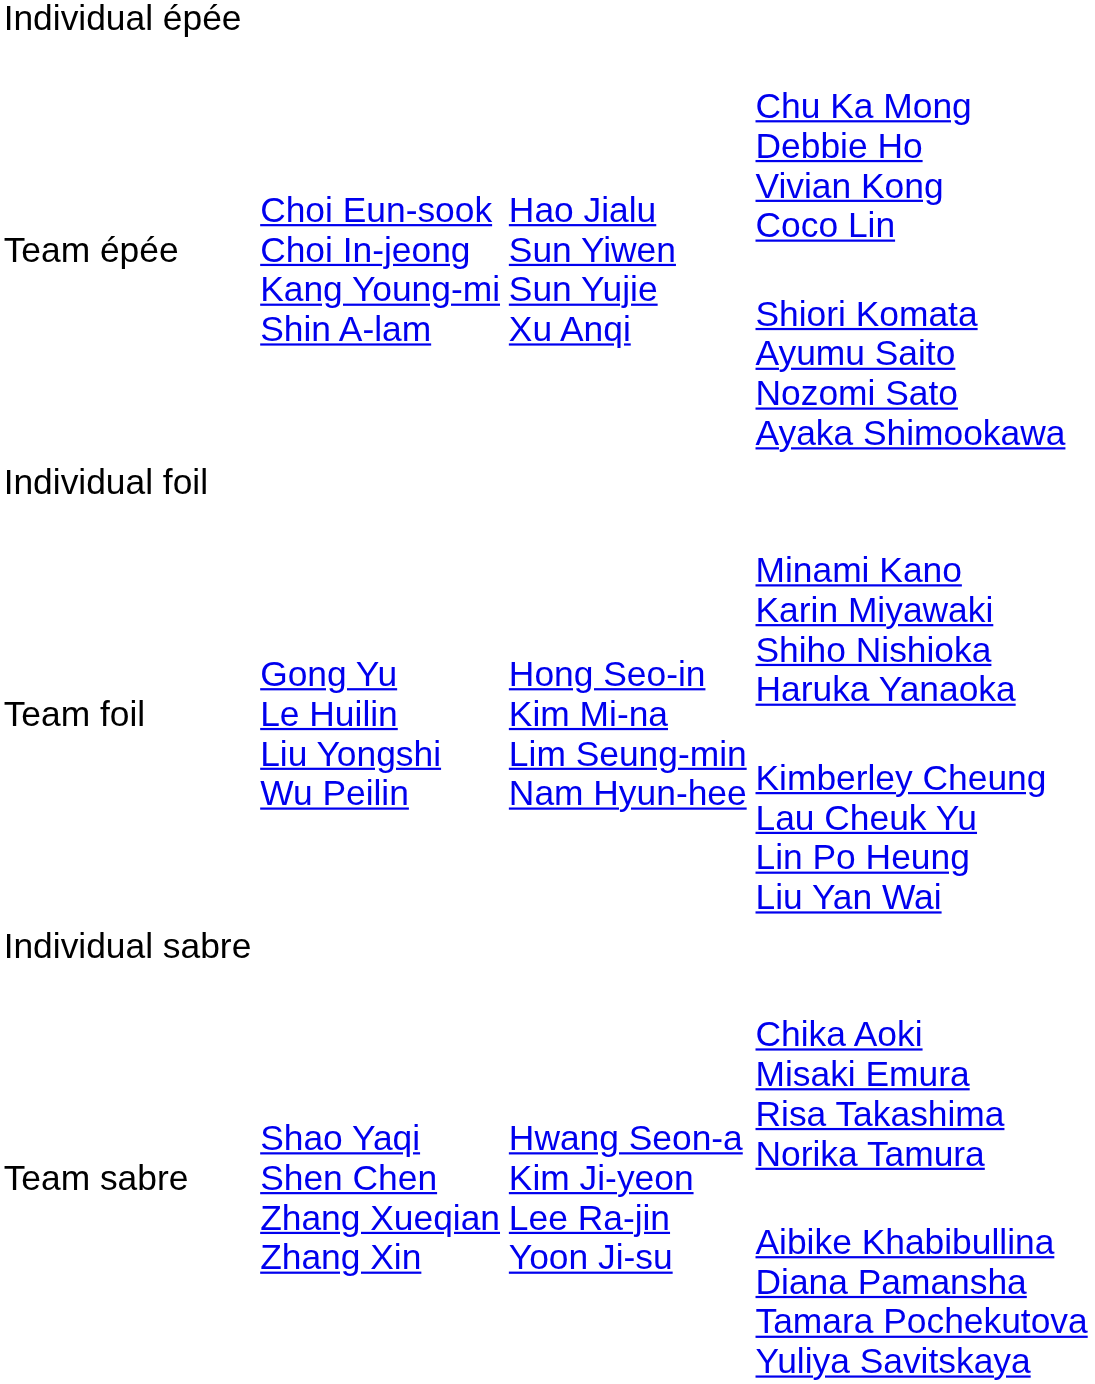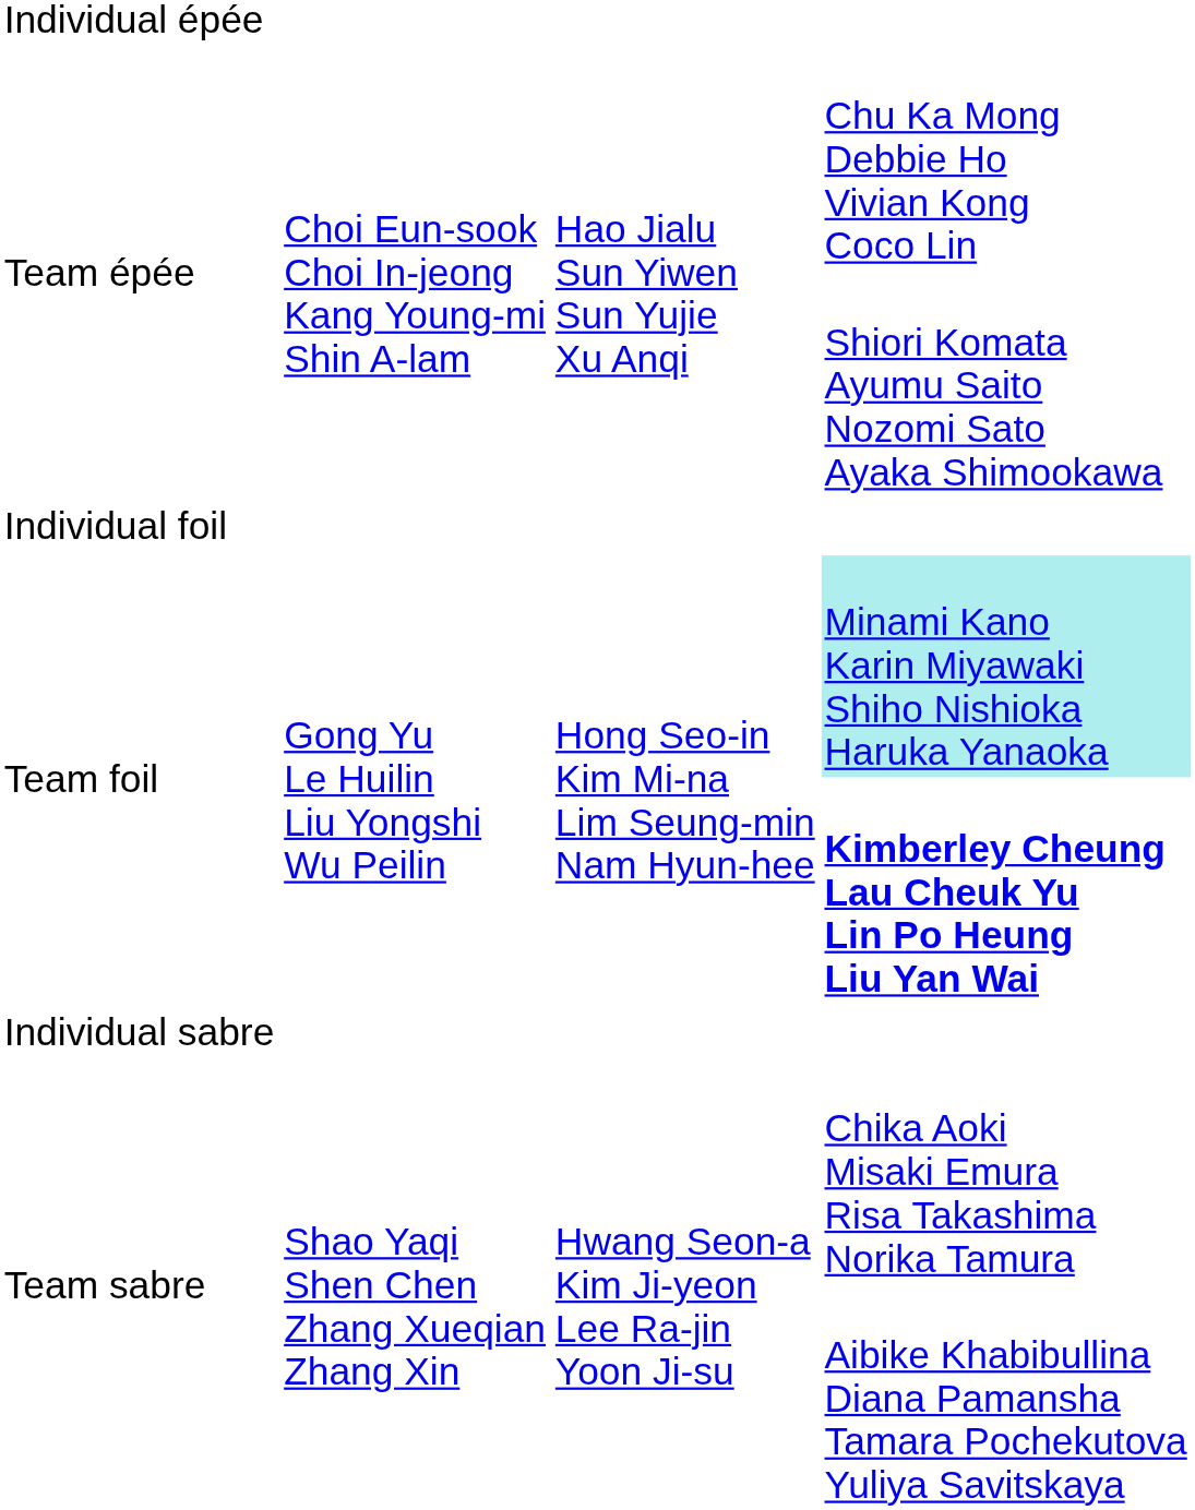Minami Kano Karin Miyawaki Shiho Nishioka Haruka Yanaoka | column 4: no background -> paleturquoise background
Kimberley Cheung Lau Cheuk Yu Lin Po Heung Liu Yan Wai | column 4: normal -> bold
